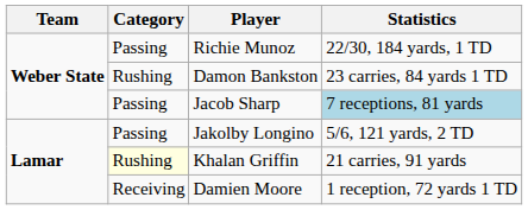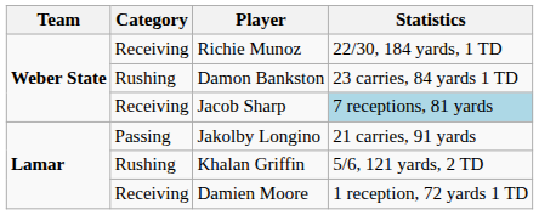Richie Munoz | Category: Passing -> Receiving
Jacob Sharp | Category: Passing -> Receiving
Jakolby Longino | Statistics: 5/6, 121 yards, 2 TD -> 21 carries, 91 yards
Khalan Griffin | Category: lightyellow background -> no background
Khalan Griffin | Statistics: 21 carries, 91 yards -> 5/6, 121 yards, 2 TD
